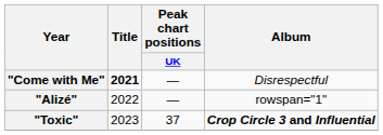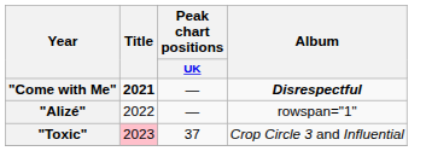"Come with Me" | Album: normal -> bold
"Toxic" | Title: no background -> pink background
"Toxic" | Album: bold -> normal
